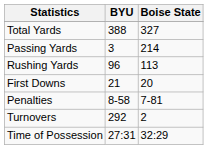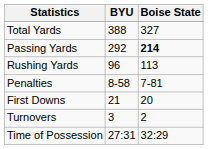Passing Yards | BYU: 3 -> 292
Passing Yards | Boise State: normal -> bold
rows swapped: First Downs <-> Penalties
Turnovers | BYU: 292 -> 3
